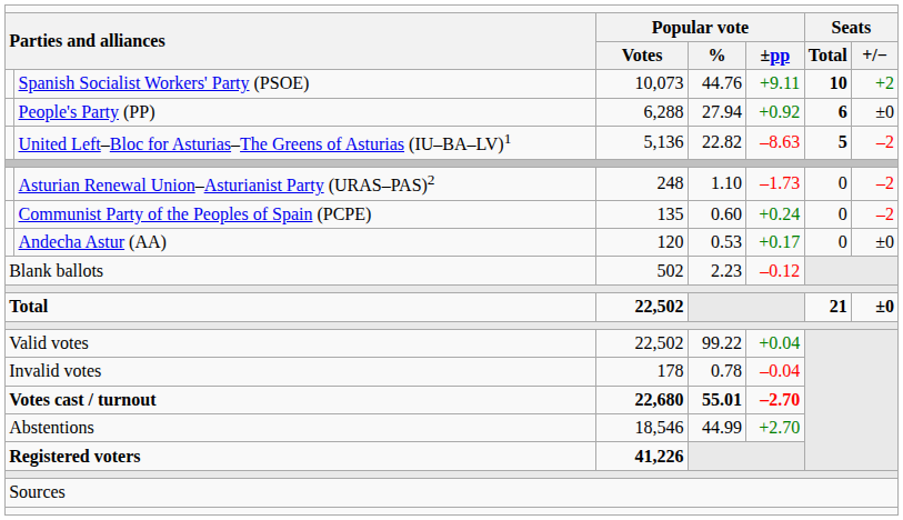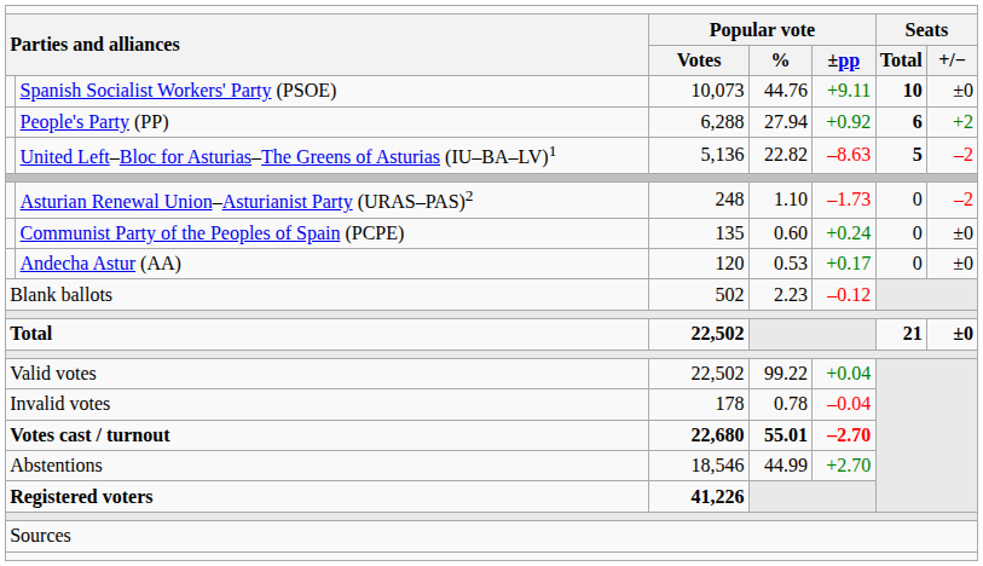Spanish Socialist Workers' Party (PSOE) | column 7: +2 -> ±0
People's Party (PP) | column 7: ±0 -> +2
Communist Party of the Peoples of Spain (PCPE) | column 7: –2 -> ±0
